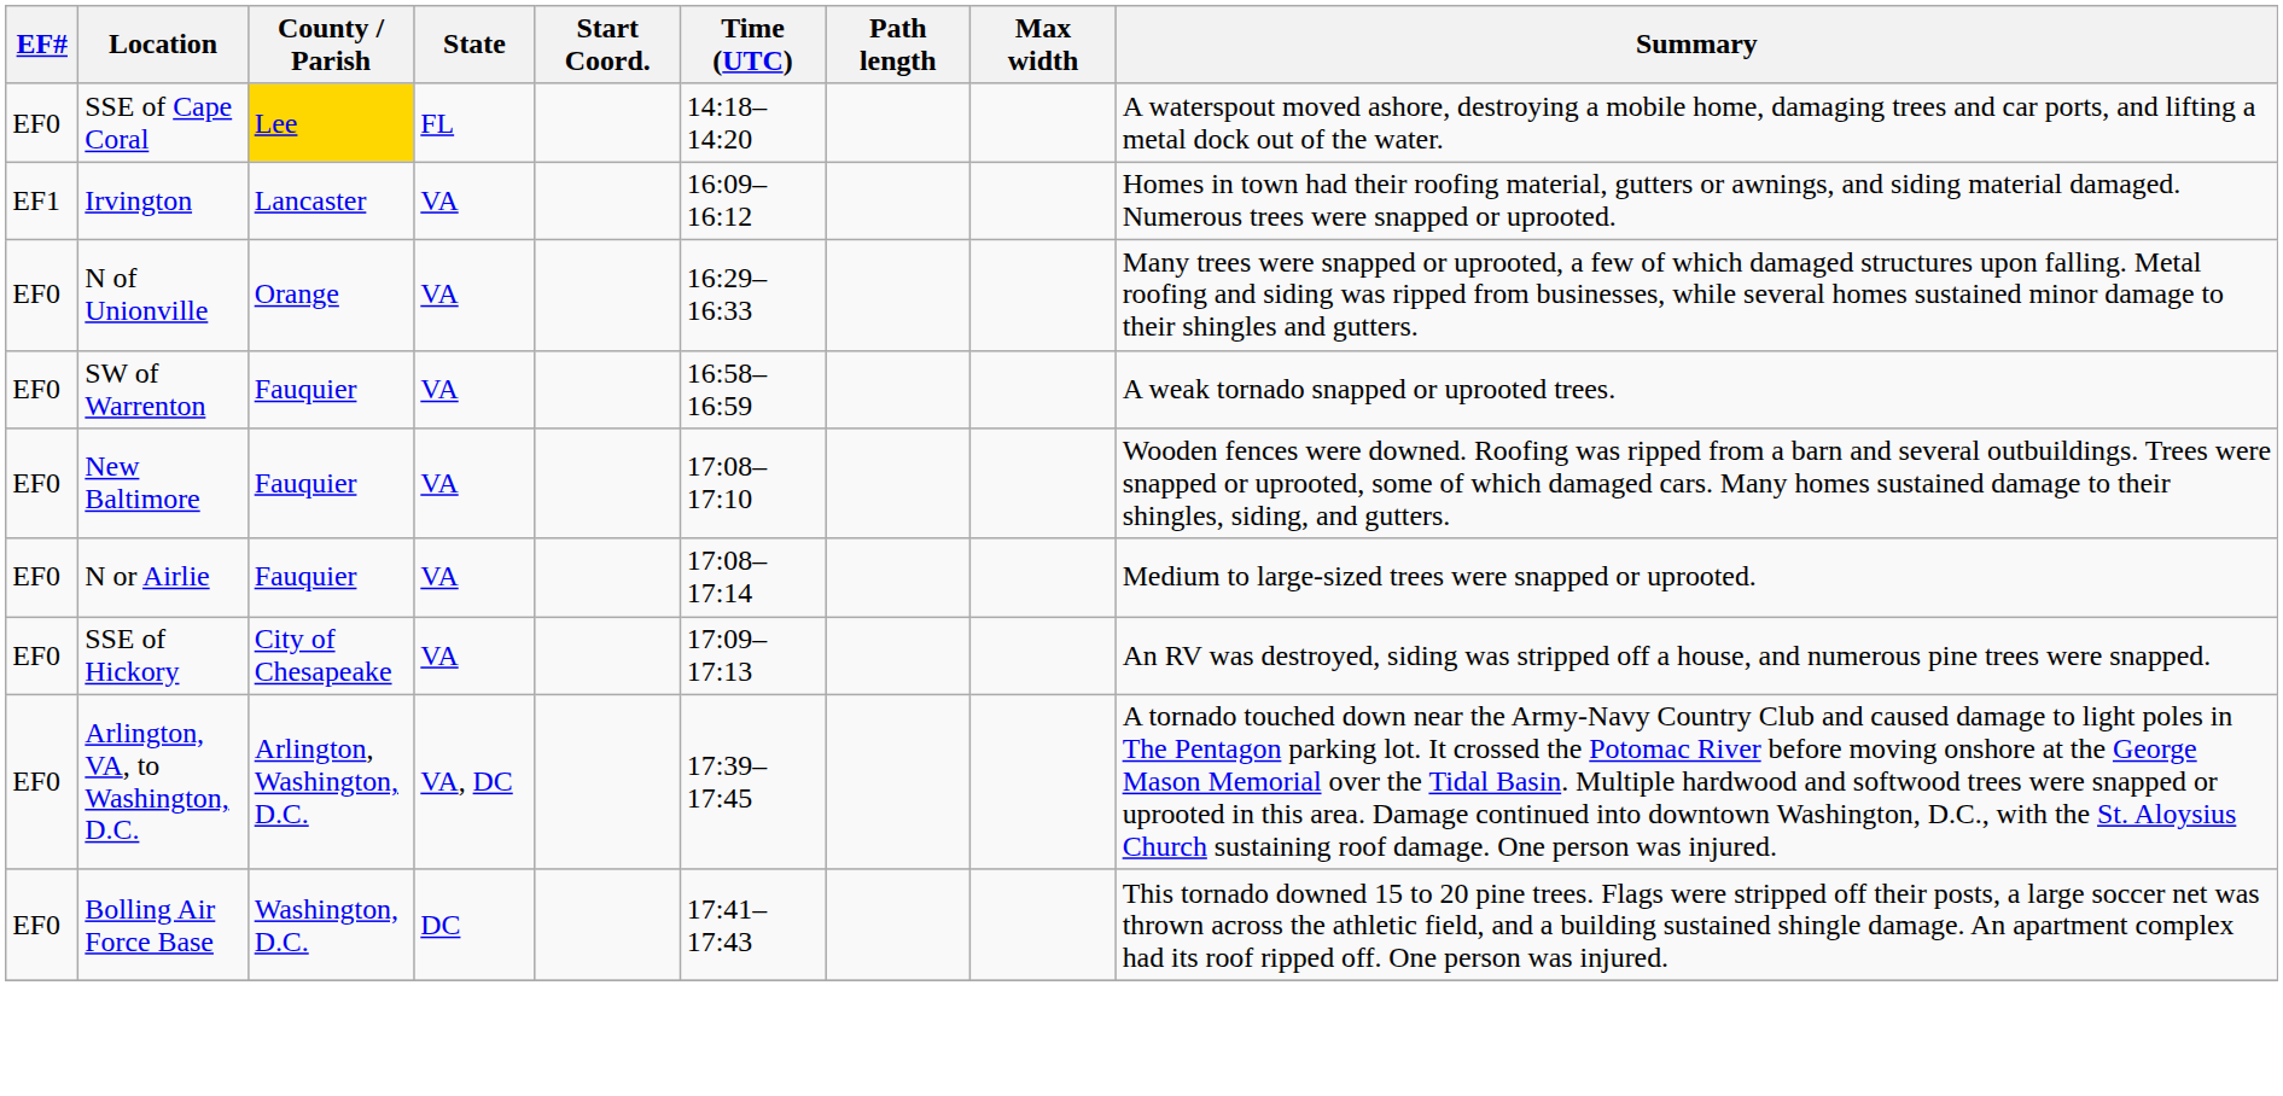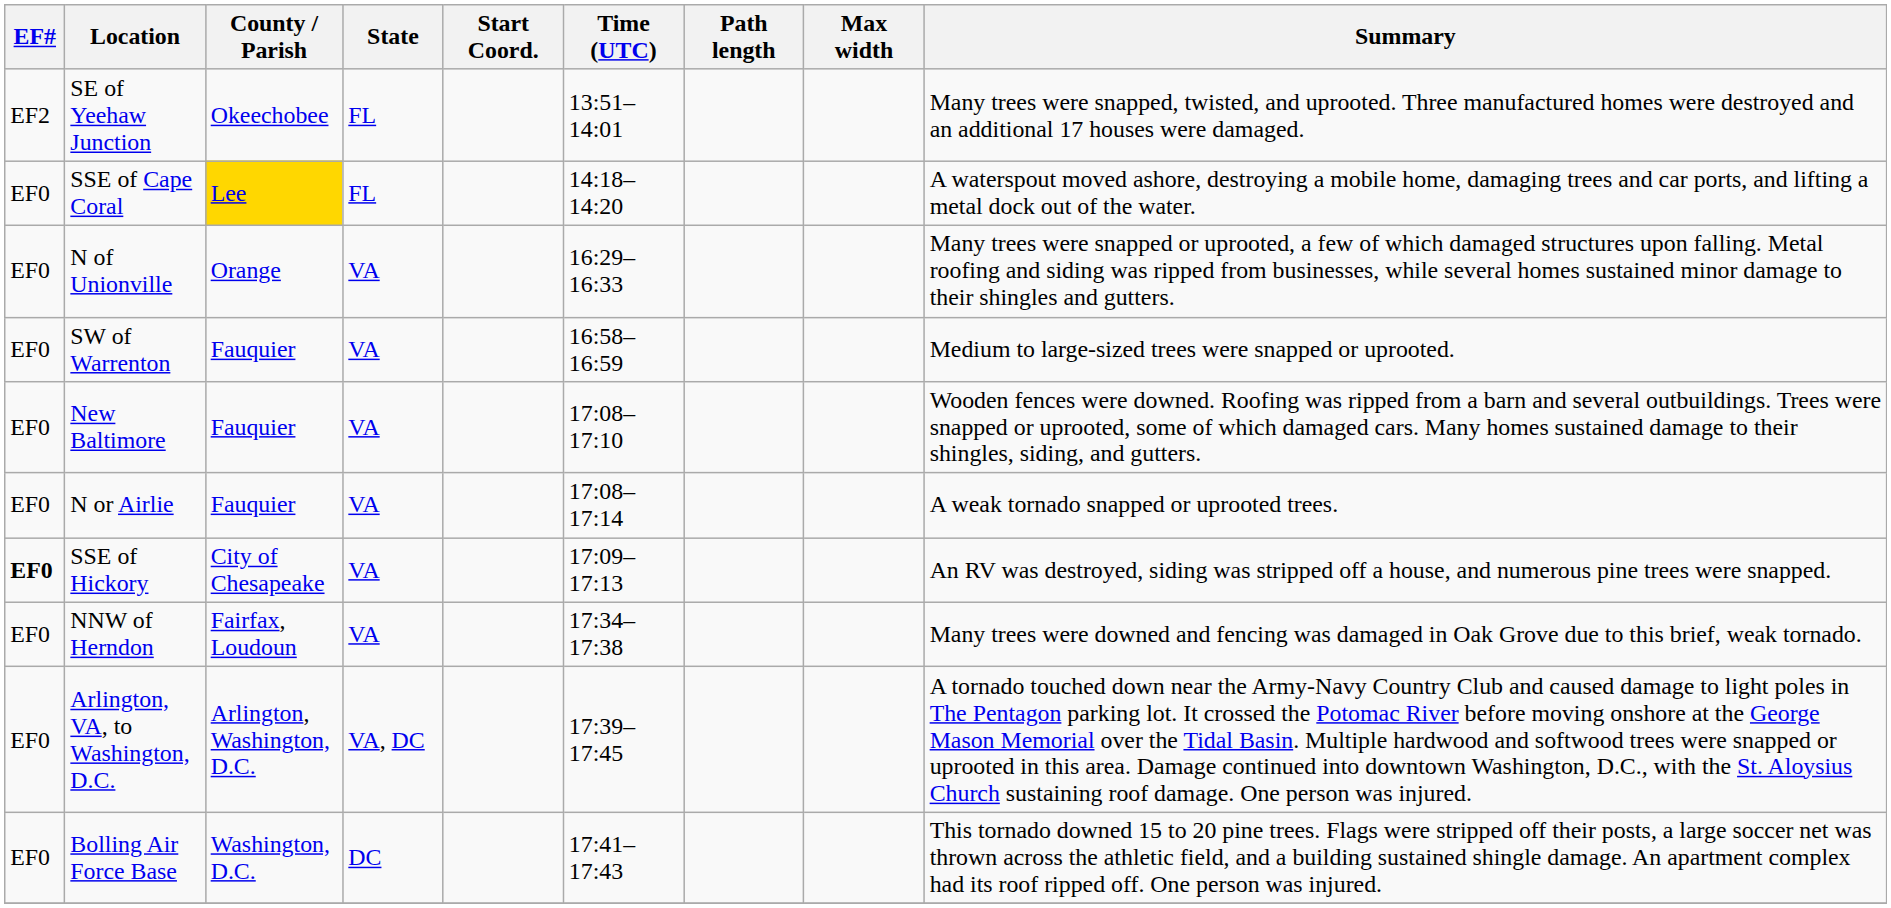+ row: EF2 | SE of Yeehaw Junction | Okeechobee | FL | 13:51–14:01 | Many trees were snapped, twisted, and uprooted. Three manufactured homes were destroyed and an additional 17 houses were damaged.
- row: EF1 | Irvington | Lancaster | VA | 16:09–16:12 | Homes in town had their roofing material, gutters or awnings, and siding material damaged. Numerous trees were snapped or uprooted.
SW of Warrenton | Summary: A weak tornado snapped or uprooted trees. -> Medium to large-sized trees were snapped or uprooted.
N or Airlie | Summary: Medium to large-sized trees were snapped or uprooted. -> A weak tornado snapped or uprooted trees.
SSE of Hickory | EF#: normal -> bold
+ row: EF0 | NNW of Herndon | Fairfax, Loudoun | VA | 17:34–17:38 | Many trees were downed and fencing was damaged in Oak Grove due to this brief, weak tornado.
